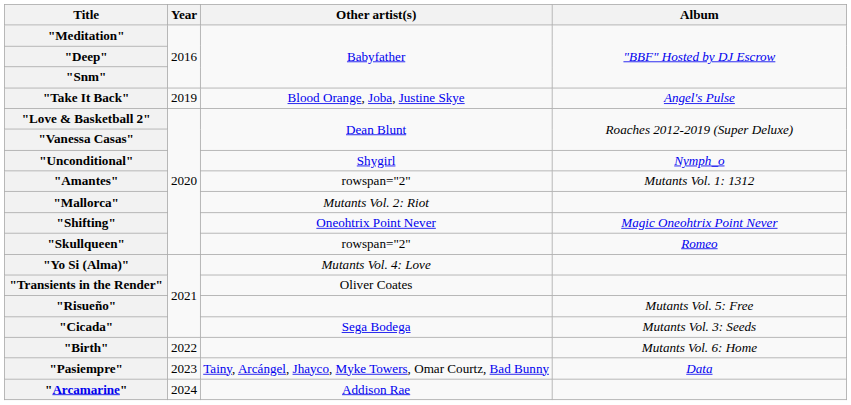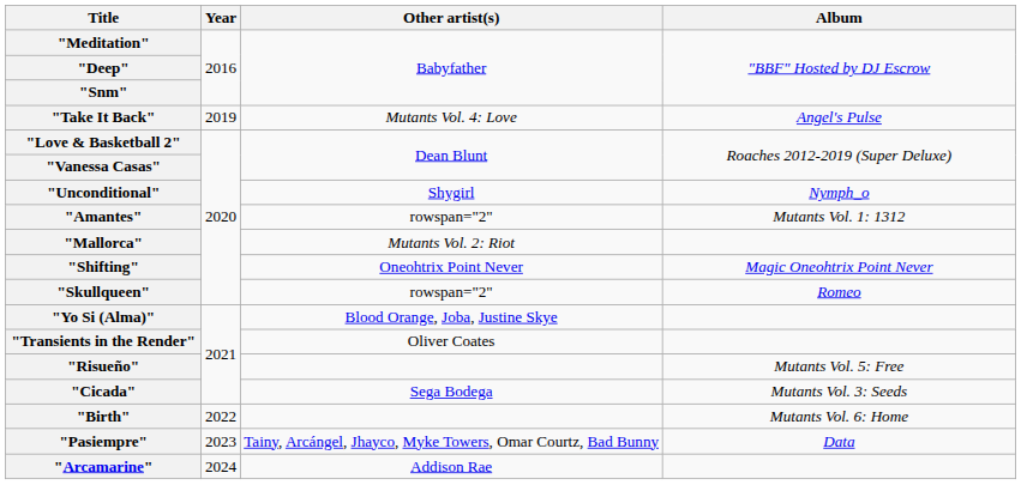"Take It Back" | Other artist(s): Blood Orange, Joba, Justine Skye -> Mutants Vol. 4: Love
"Yo Si (Alma)" | Other artist(s): Mutants Vol. 4: Love -> Blood Orange, Joba, Justine Skye
